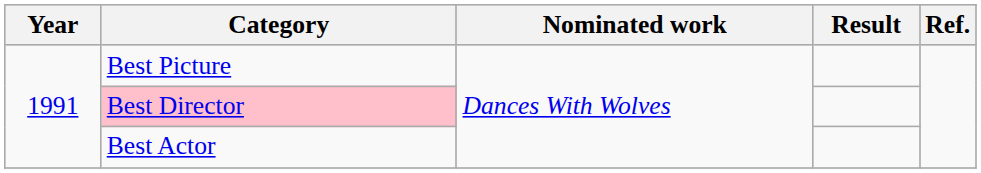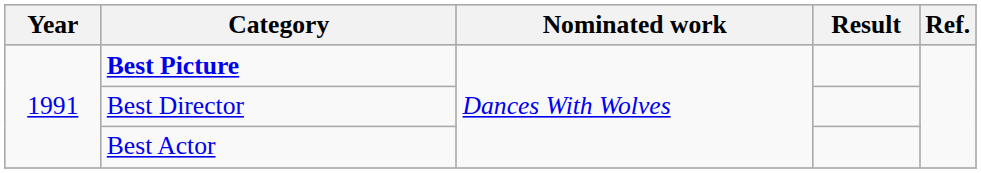Best Picture | Category: normal -> bold
Best Director | Category: pink background -> no background
